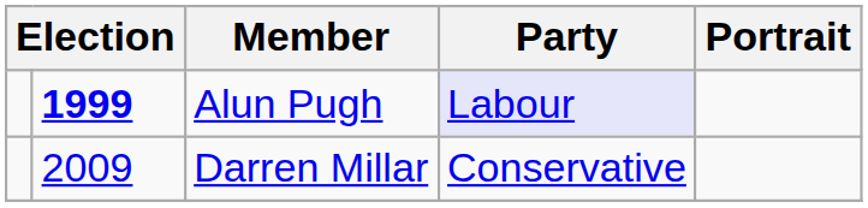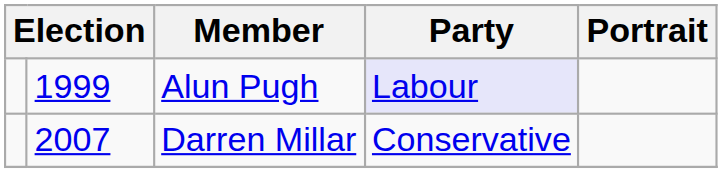Alun Pugh | column 2: bold -> normal
Darren Millar | column 2: 2009 -> 2007
